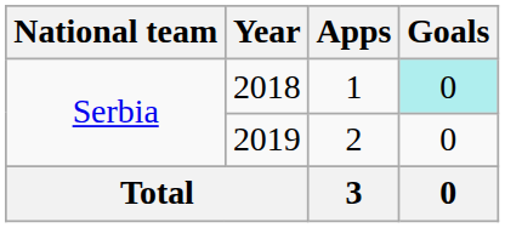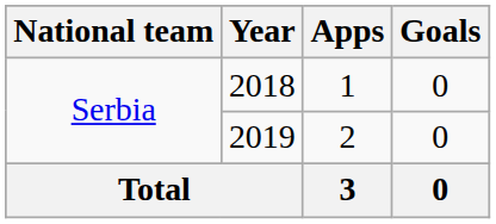2018 | Goals: paleturquoise background -> no background
